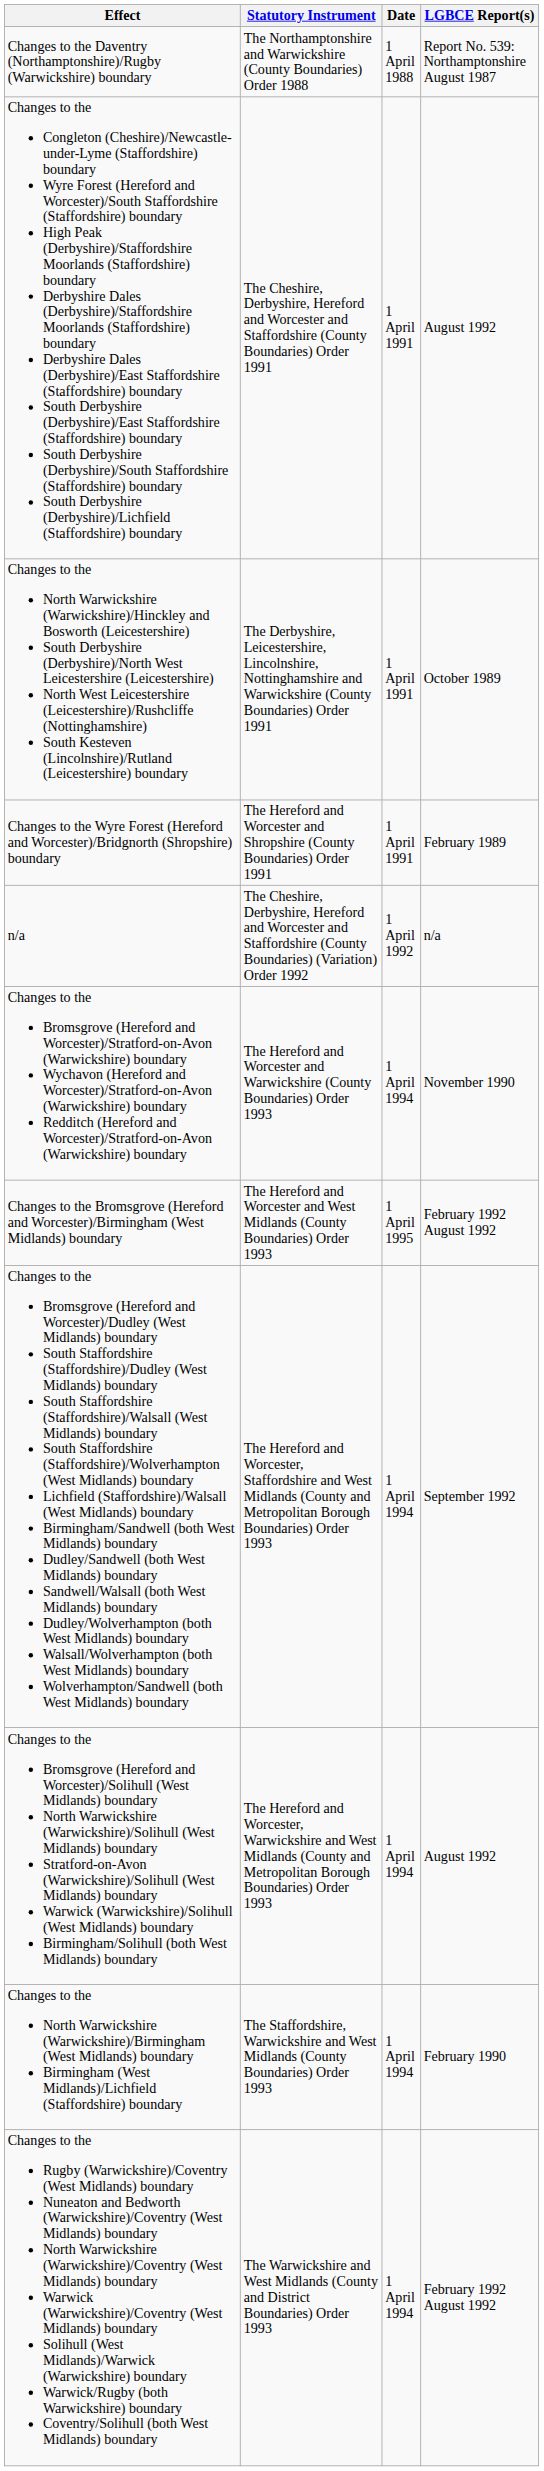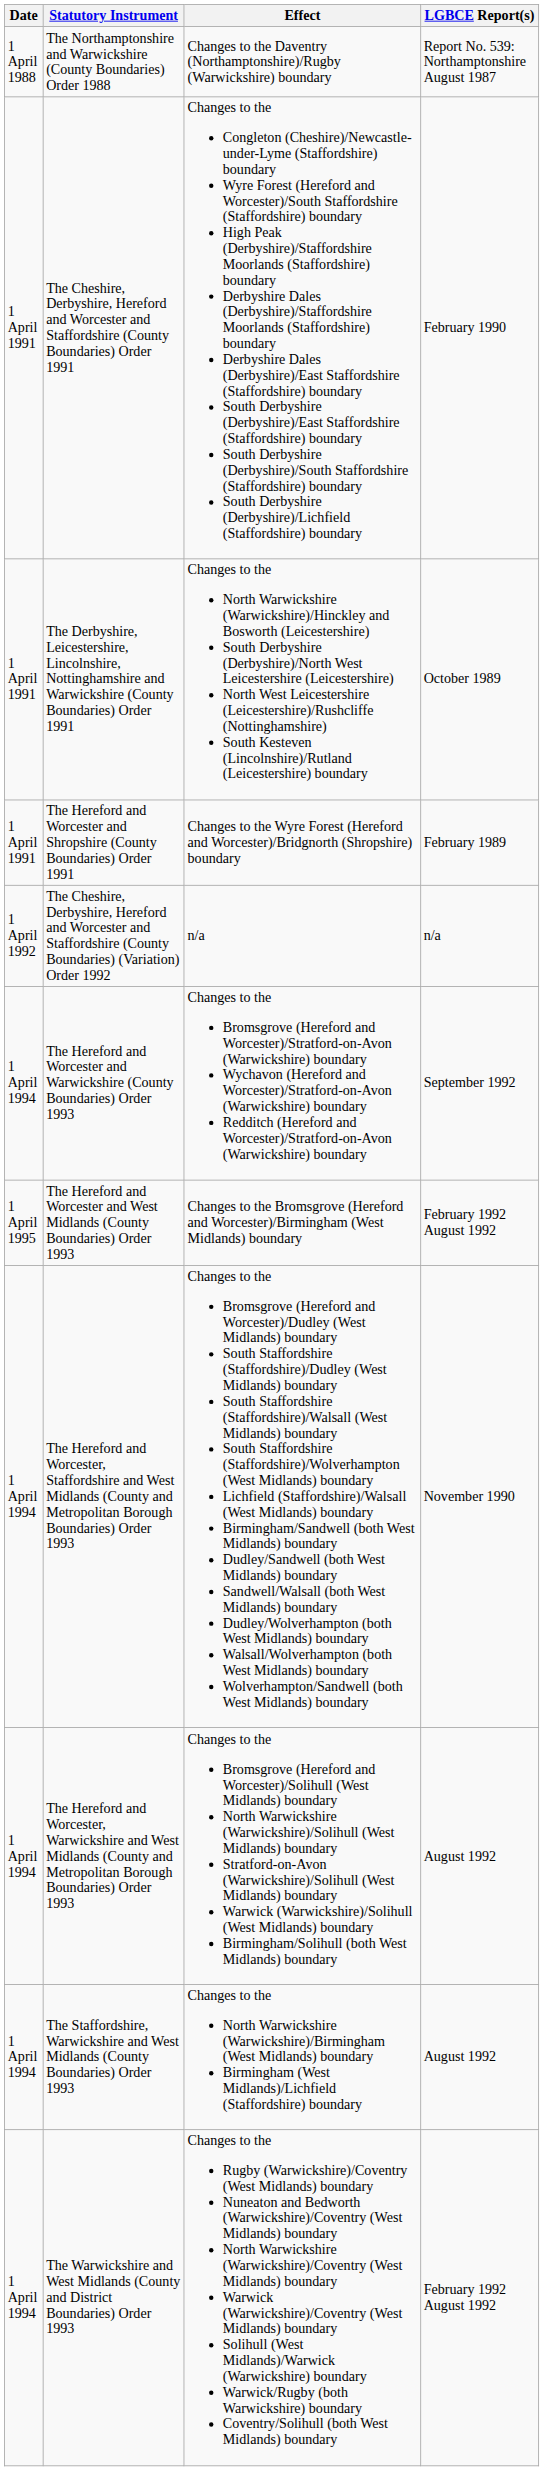columns swapped: Date <-> Effect
row 3 | LGBCE Report(s): August 1992 -> February 1990
row 7 | LGBCE Report(s): November 1990 -> September 1992
row 9 | LGBCE Report(s): September 1992 -> November 1990
row 11 | LGBCE Report(s): February 1990 -> August 1992
